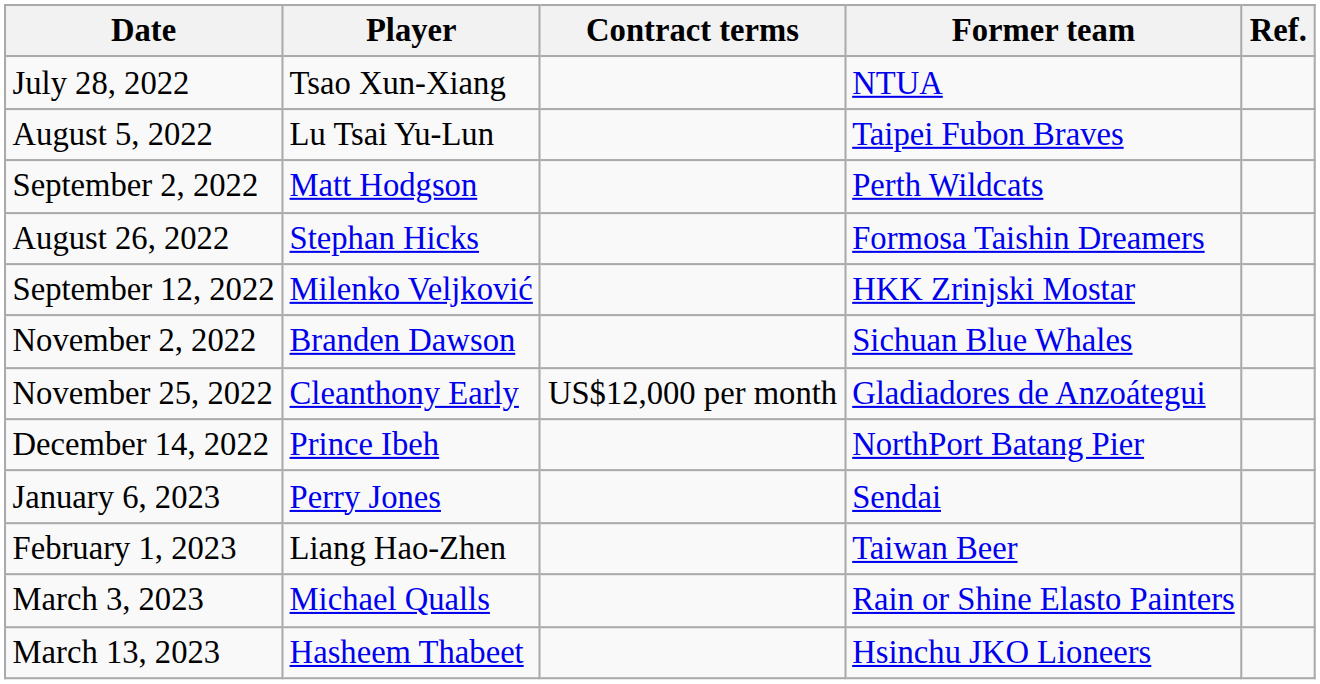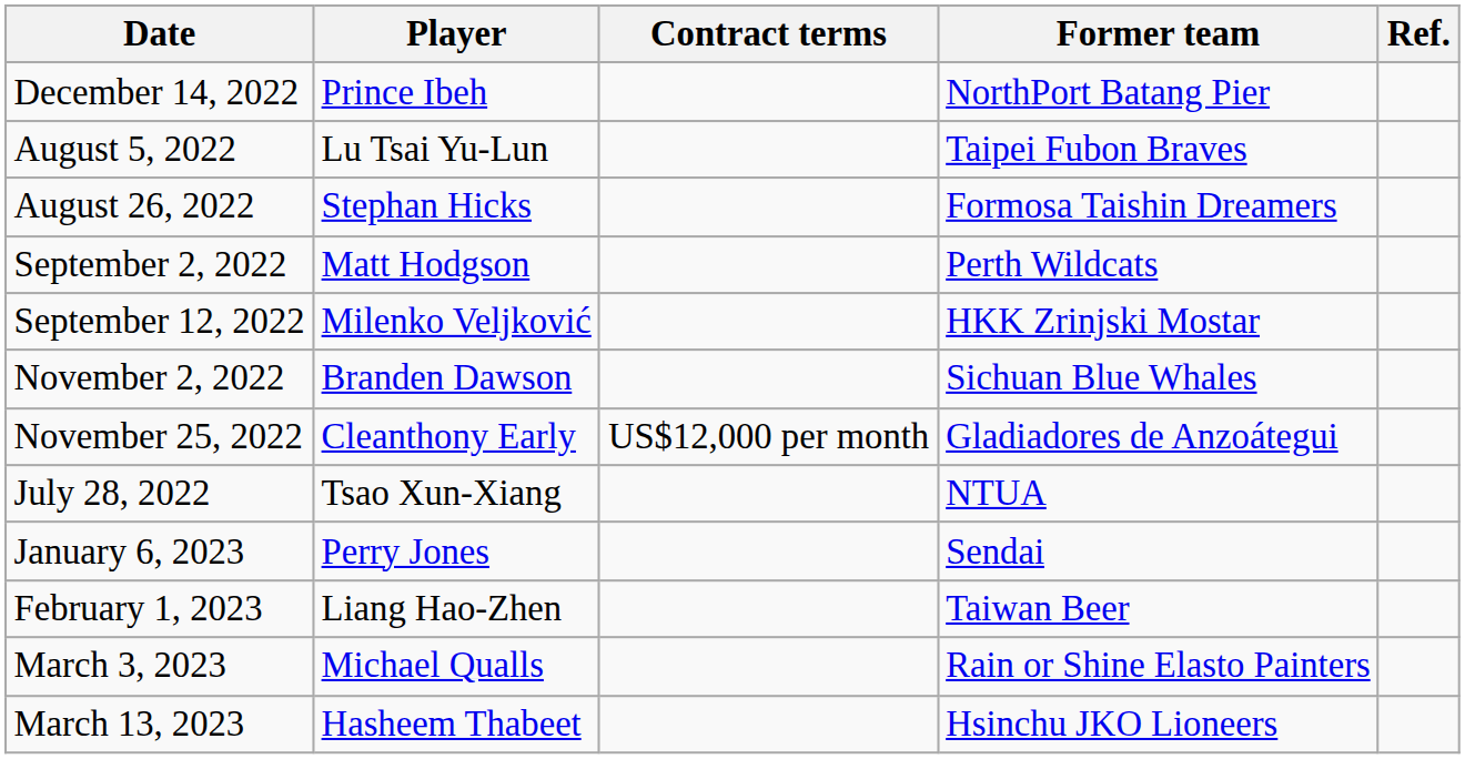rows swapped: July 28, 2022 <-> December 14, 2022
rows swapped: August 26, 2022 <-> September 2, 2022
